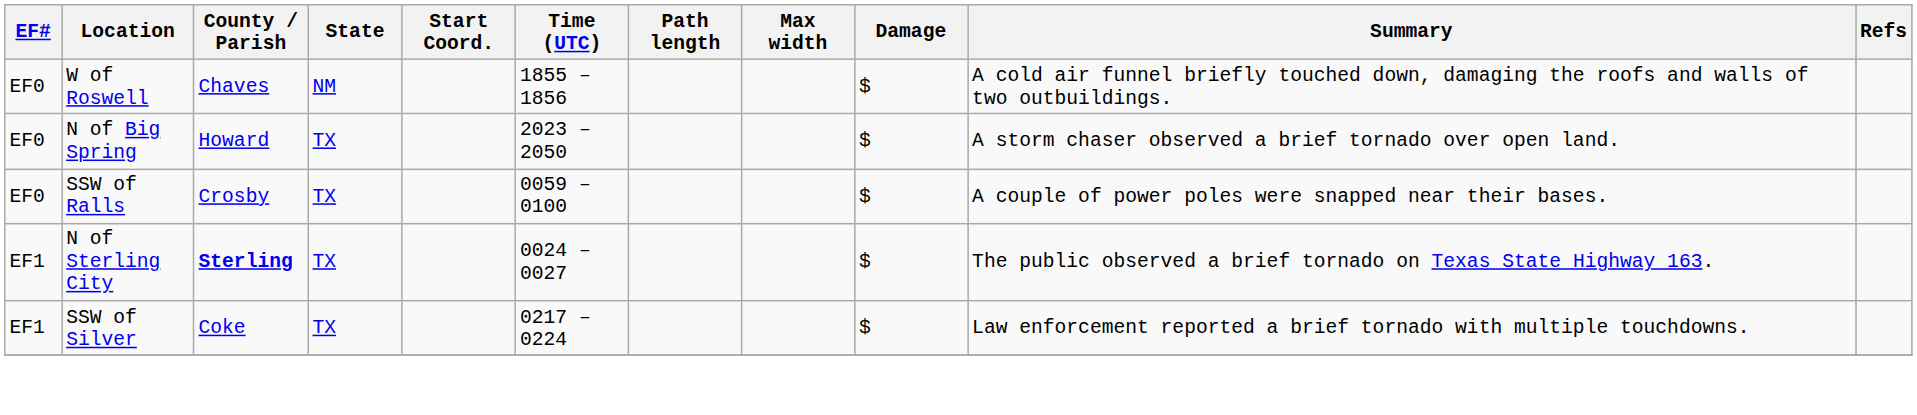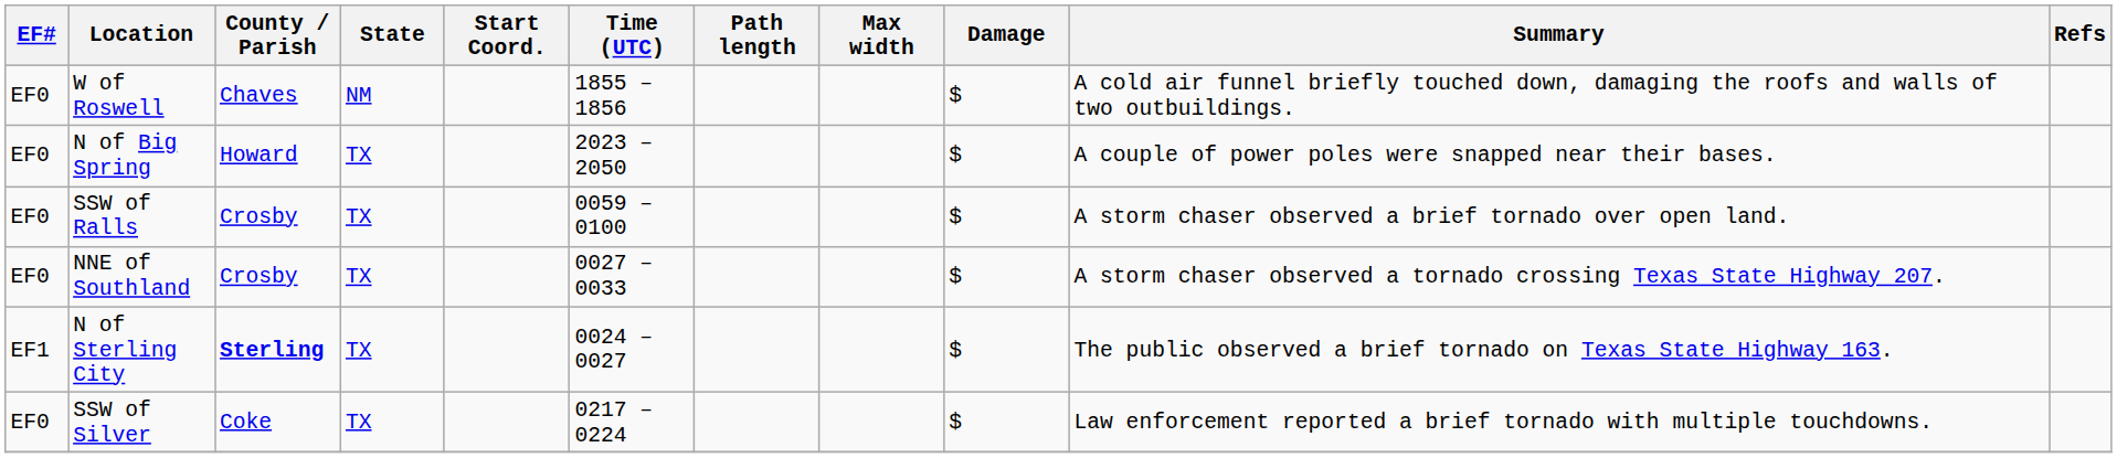N of Big Spring | Summary: A storm chaser observed a brief tornado over open land. -> A couple of power poles were snapped near their bases.
SSW of Ralls | Summary: A couple of power poles were snapped near their bases. -> A storm chaser observed a brief tornado over open land.
+ row: EF0 | NNE of Southland | Crosby | TX | 0027 – 0033 | $ | A storm chaser observed a tornado crossing Texas State Highway 207.
SSW of Silver | EF#: EF1 -> EF0
